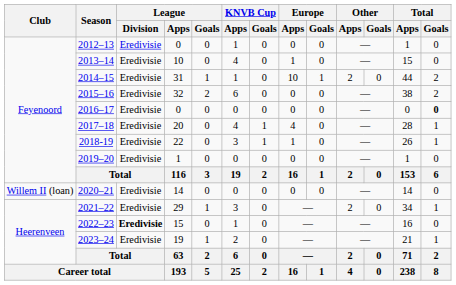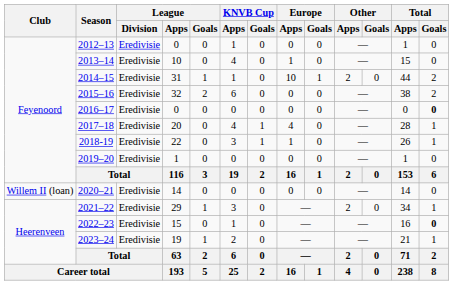2022–23 | League / Division: bold -> normal
2022–23 | Total / Goals: normal -> bold
